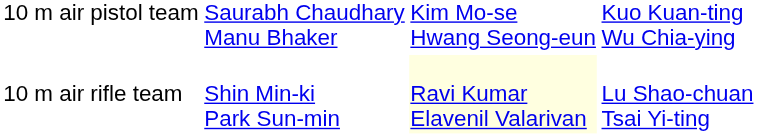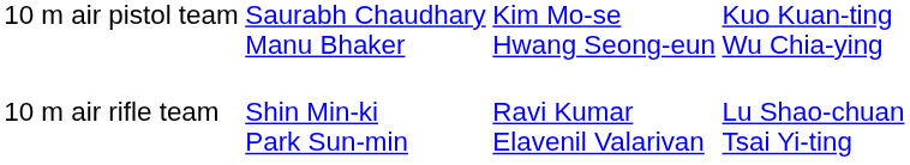10 m air rifle team | column 3: lightyellow background -> no background
